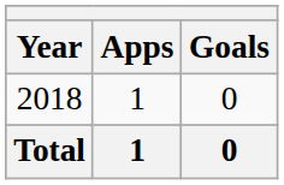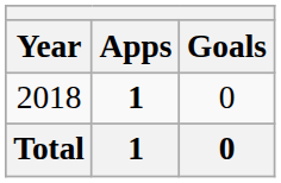2018 | Apps: normal -> bold
